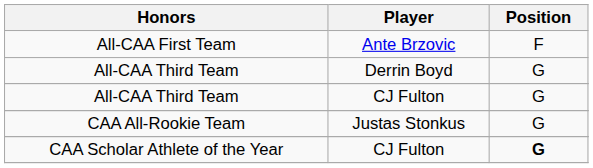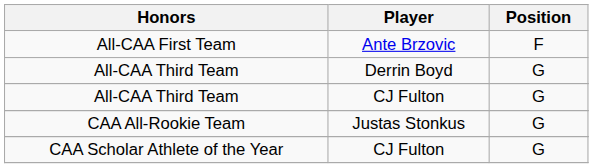CAA Scholar Athlete of the Year | Position: bold -> normal
